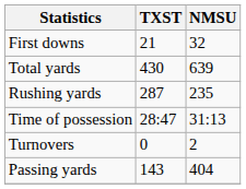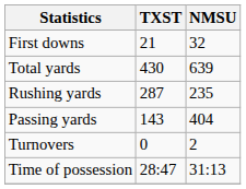rows swapped: Passing yards <-> Time of possession
